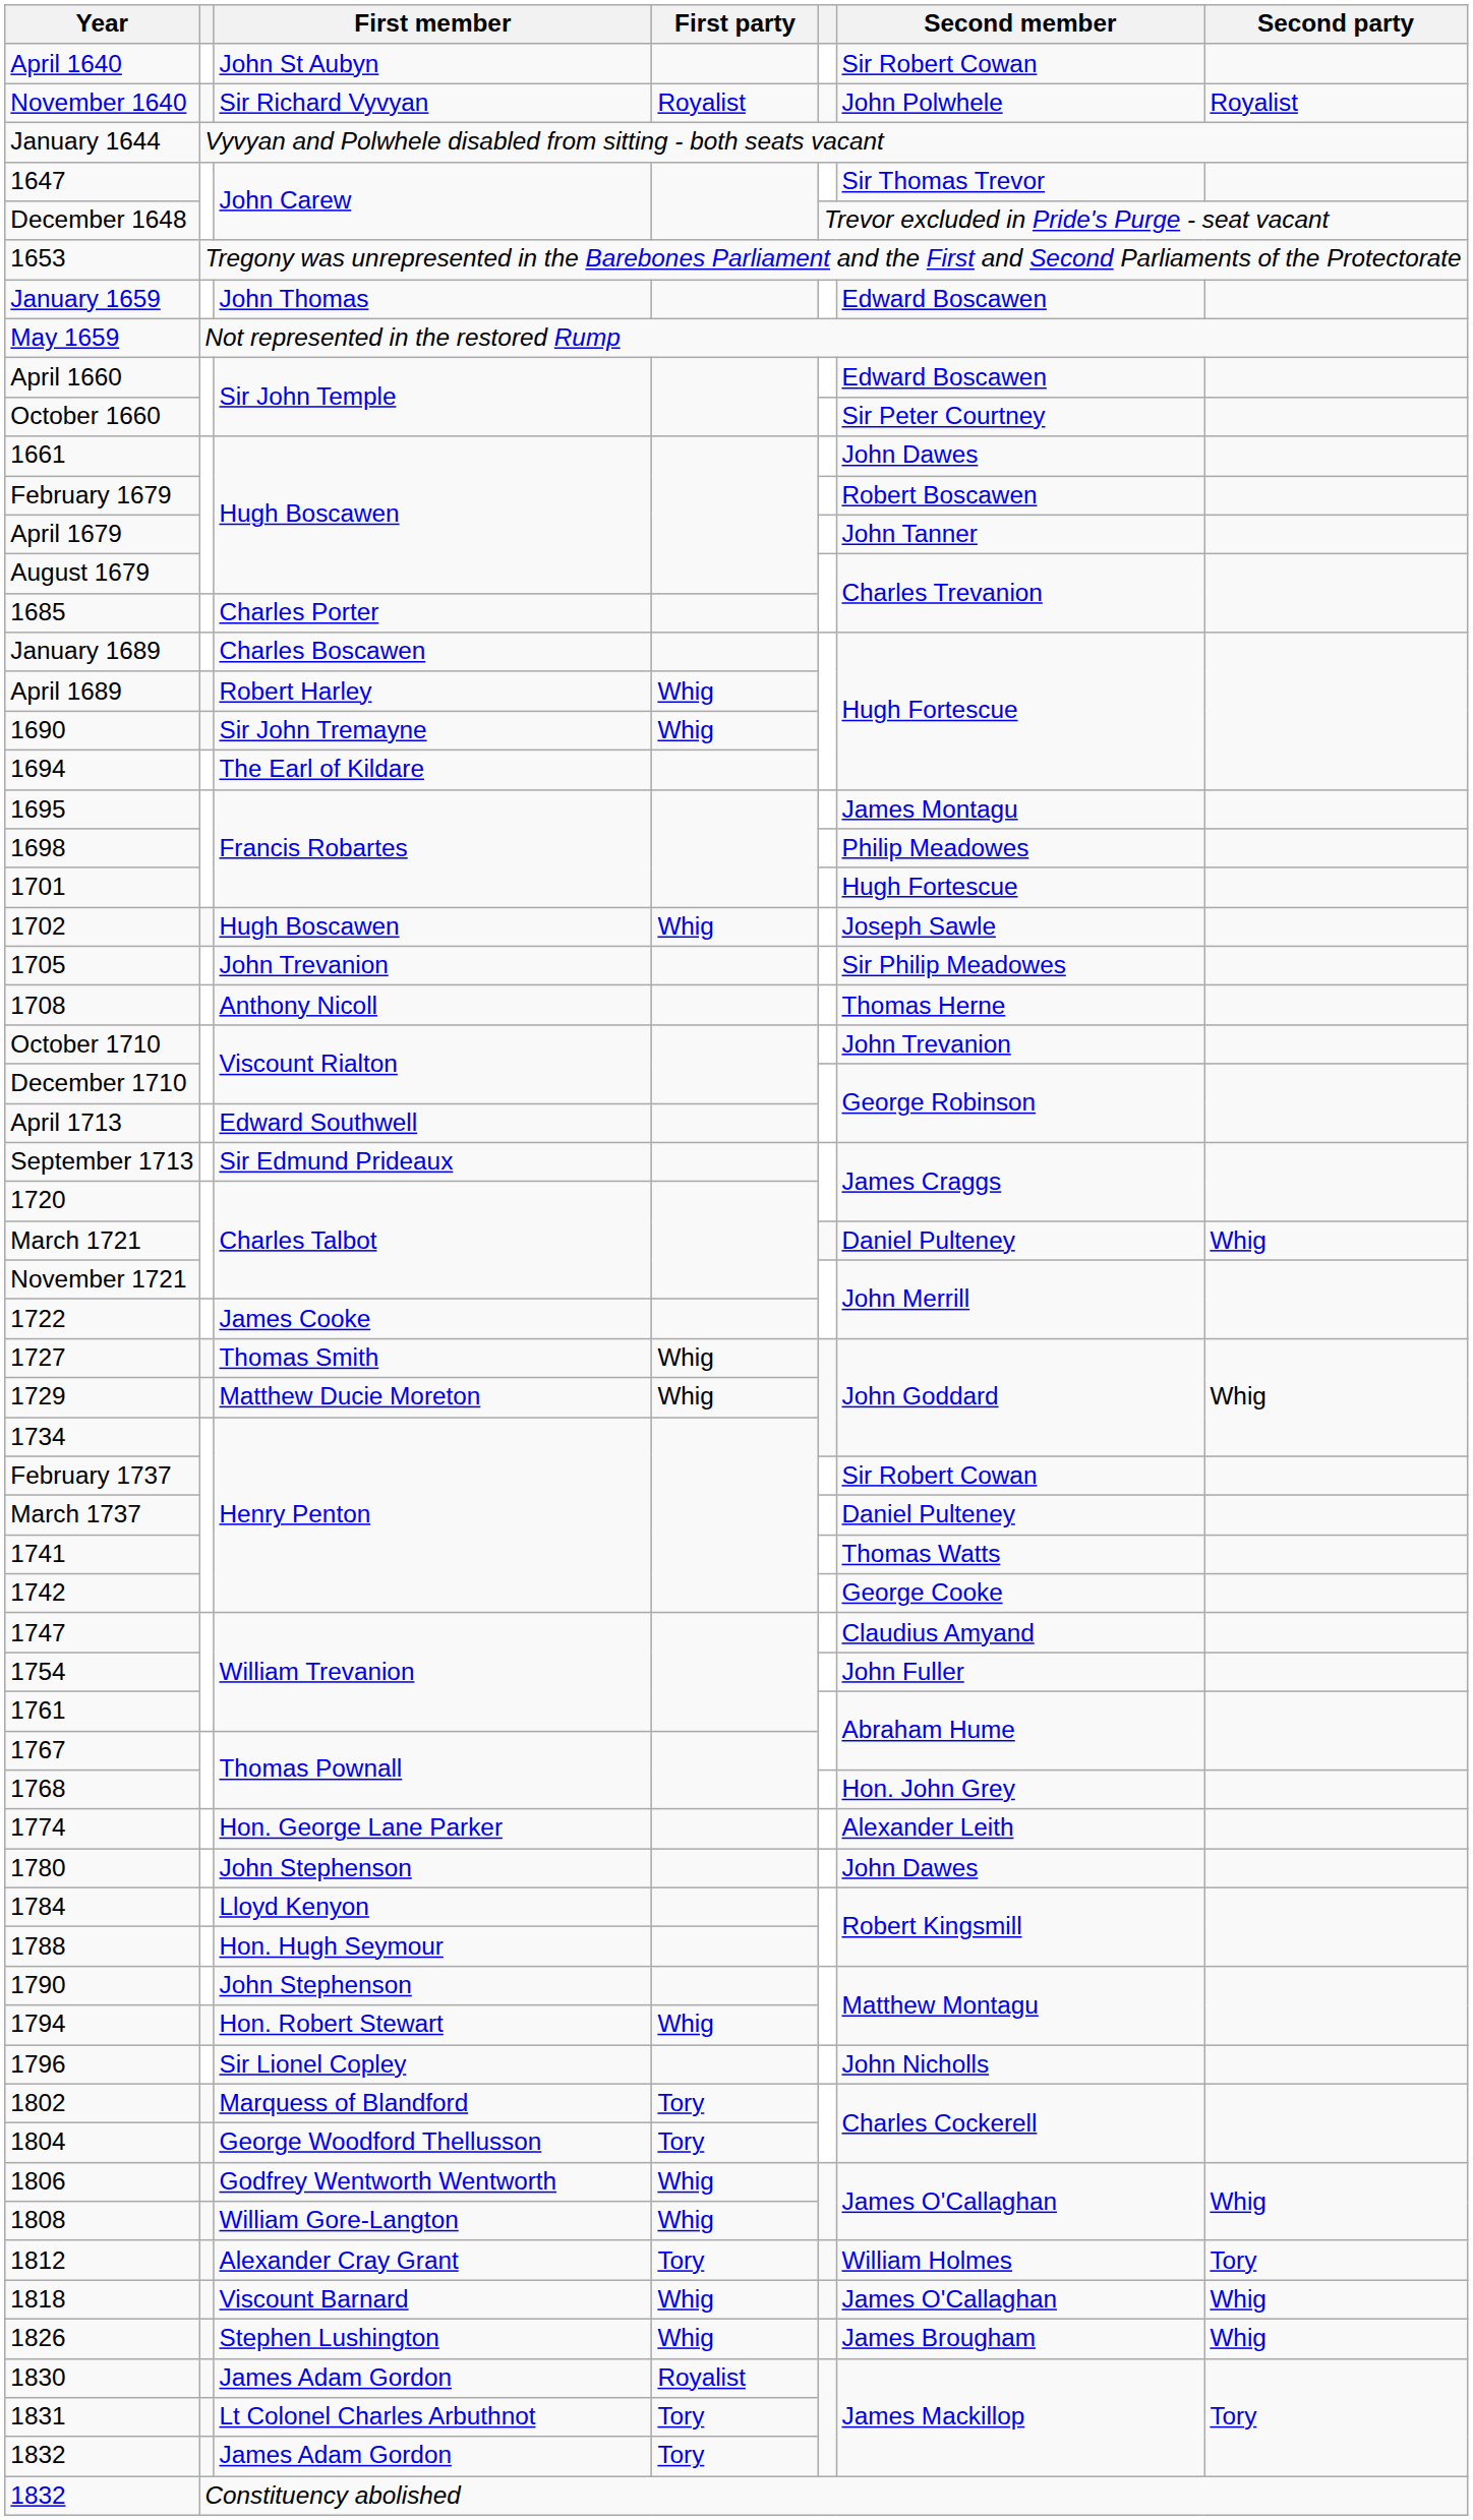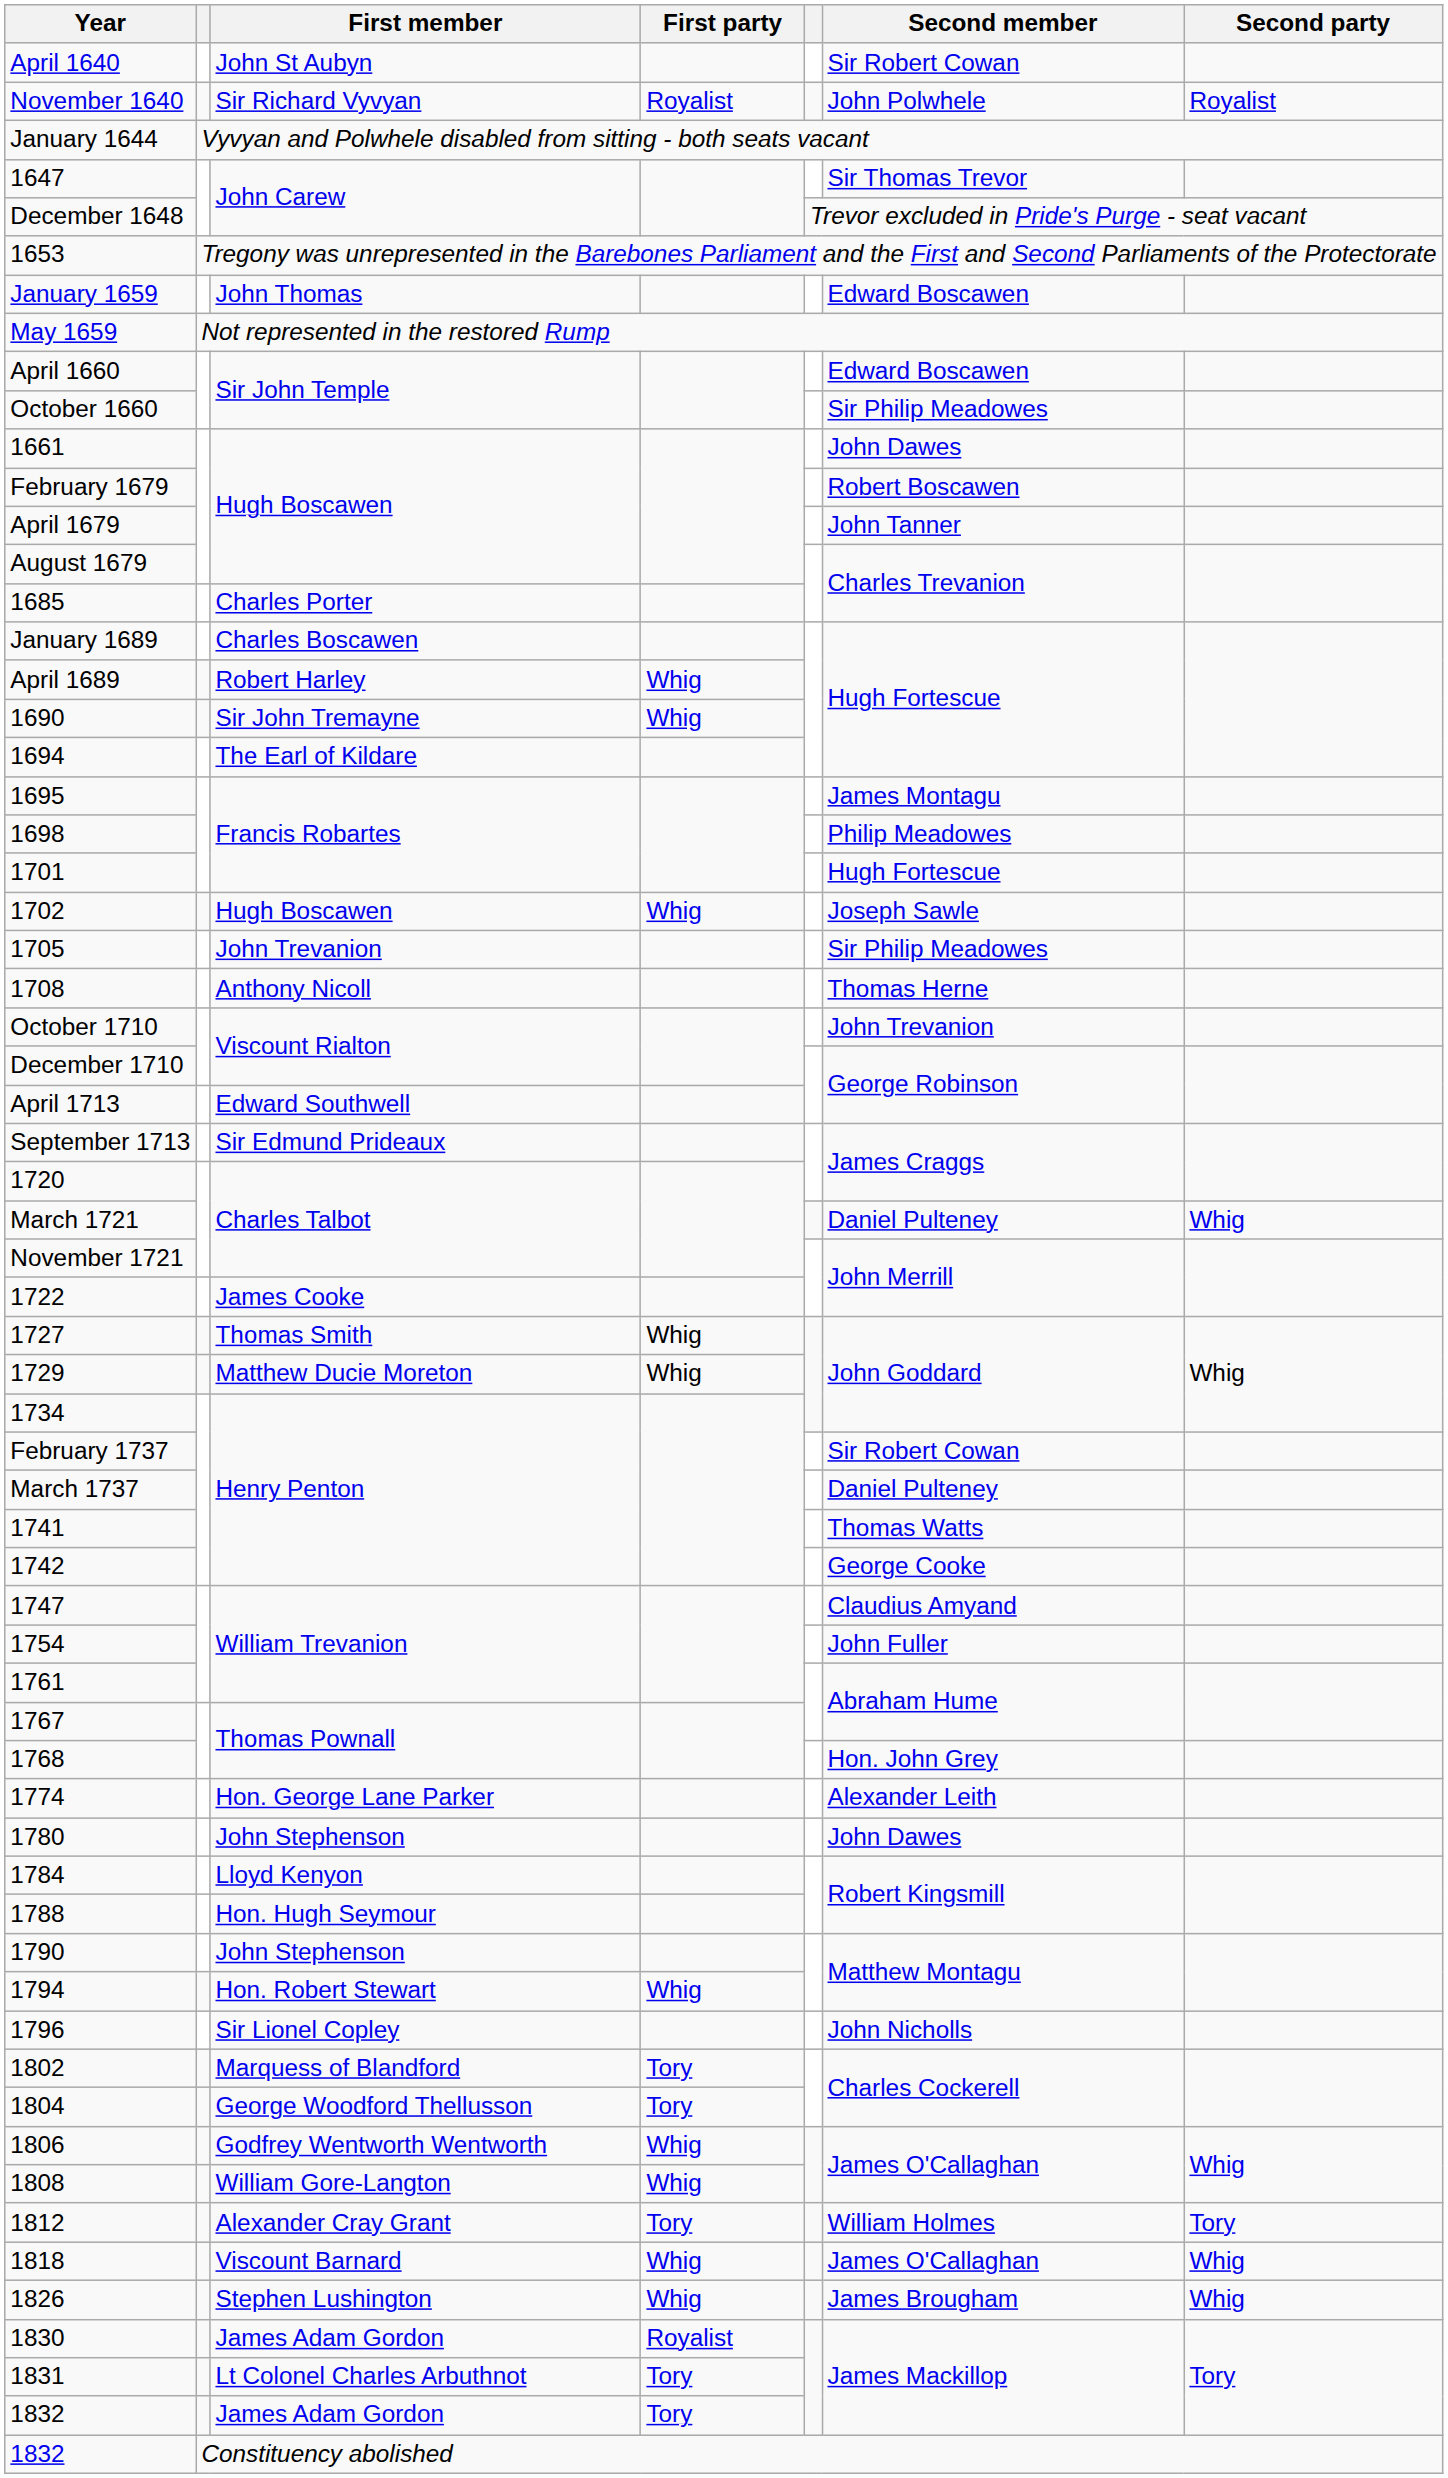October 1660 | Second member: Sir Peter Courtney -> Sir Philip Meadowes
